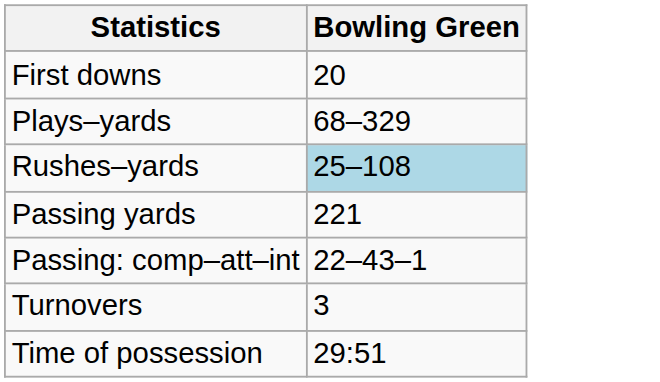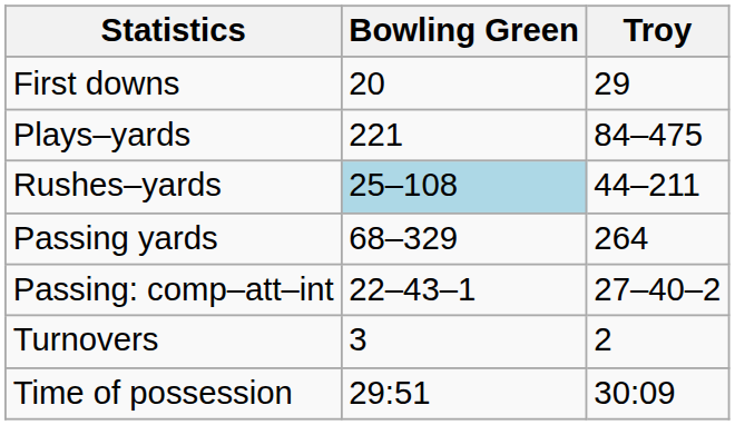+ column: Troy | 29 | 84–475 | 44–211 | 264 | 27–40–2 | 2 | 30:09
Plays–yards | Bowling Green: 68–329 -> 221
Passing yards | Bowling Green: 221 -> 68–329
